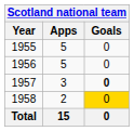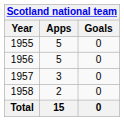1957 | Goals: bold -> normal
1958 | Goals: gold background -> no background
